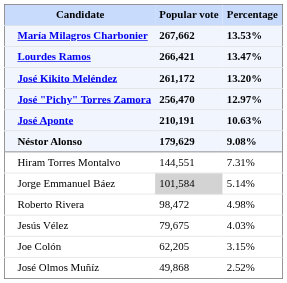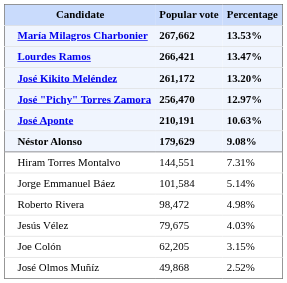Jorge Emmanuel Báez | Popular vote: lightgrey background -> no background
